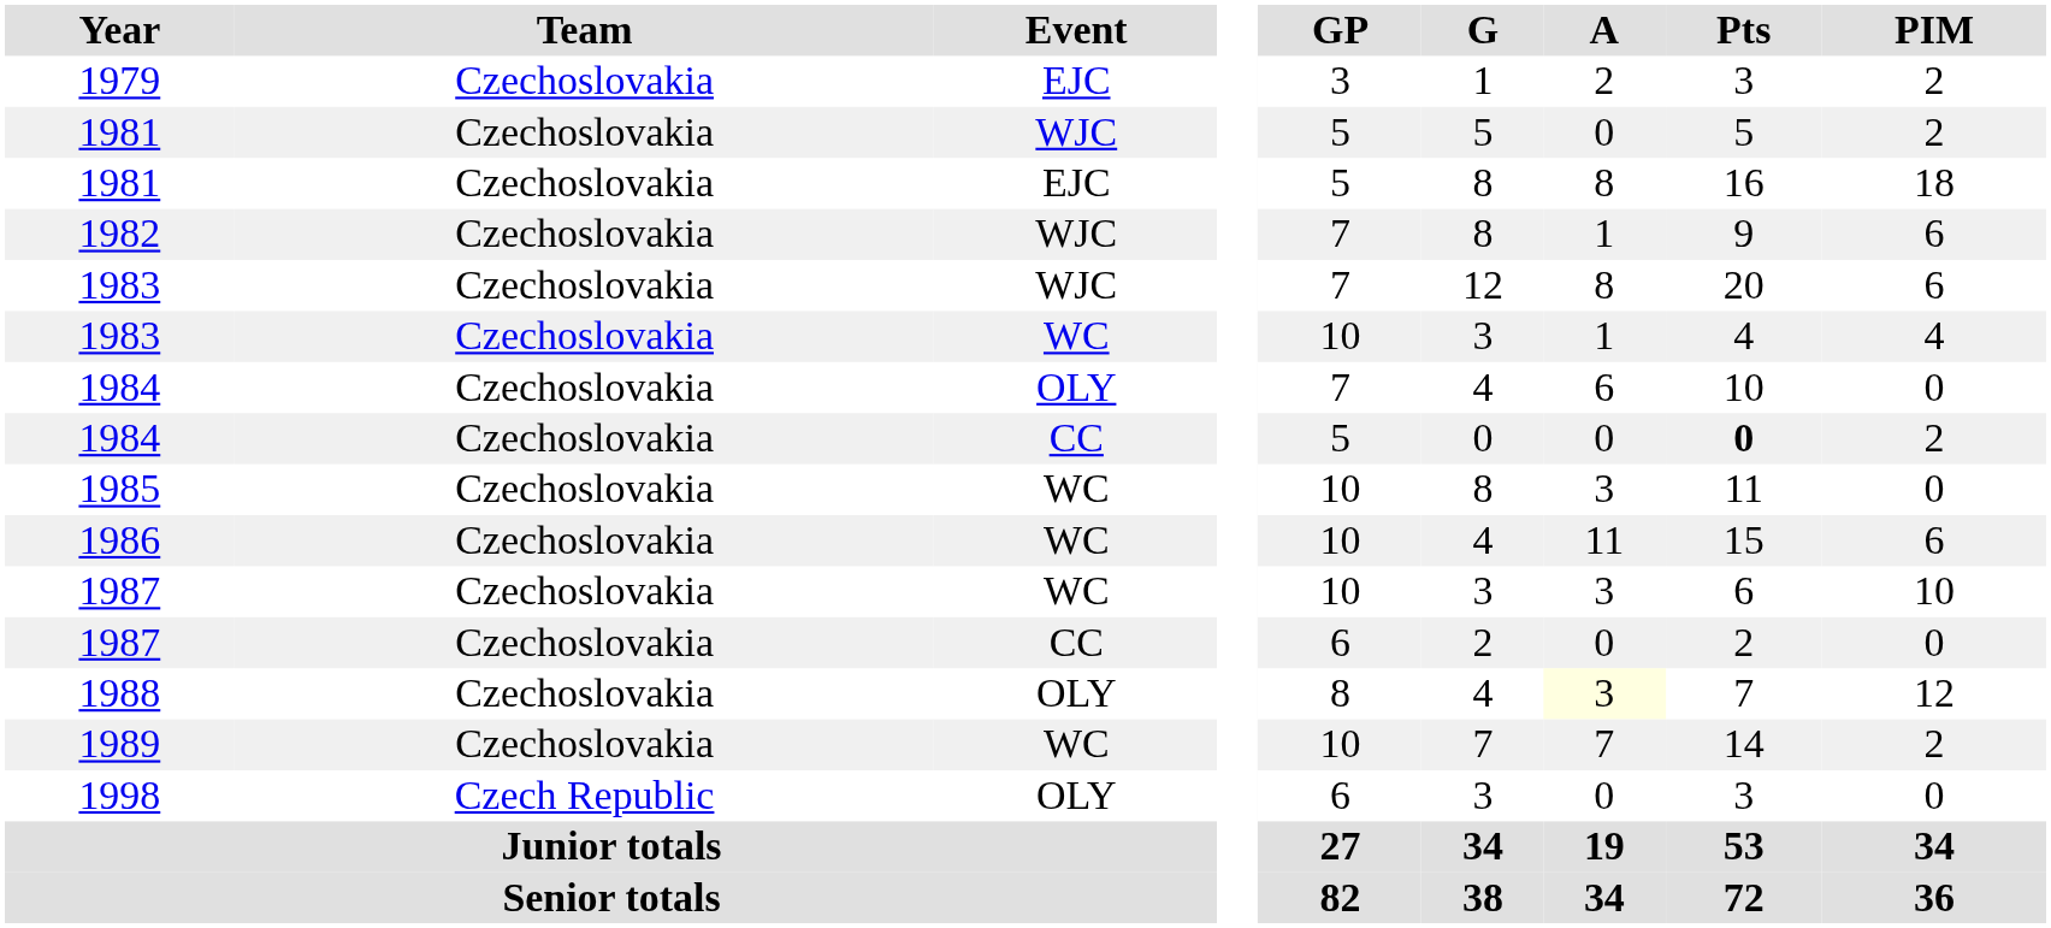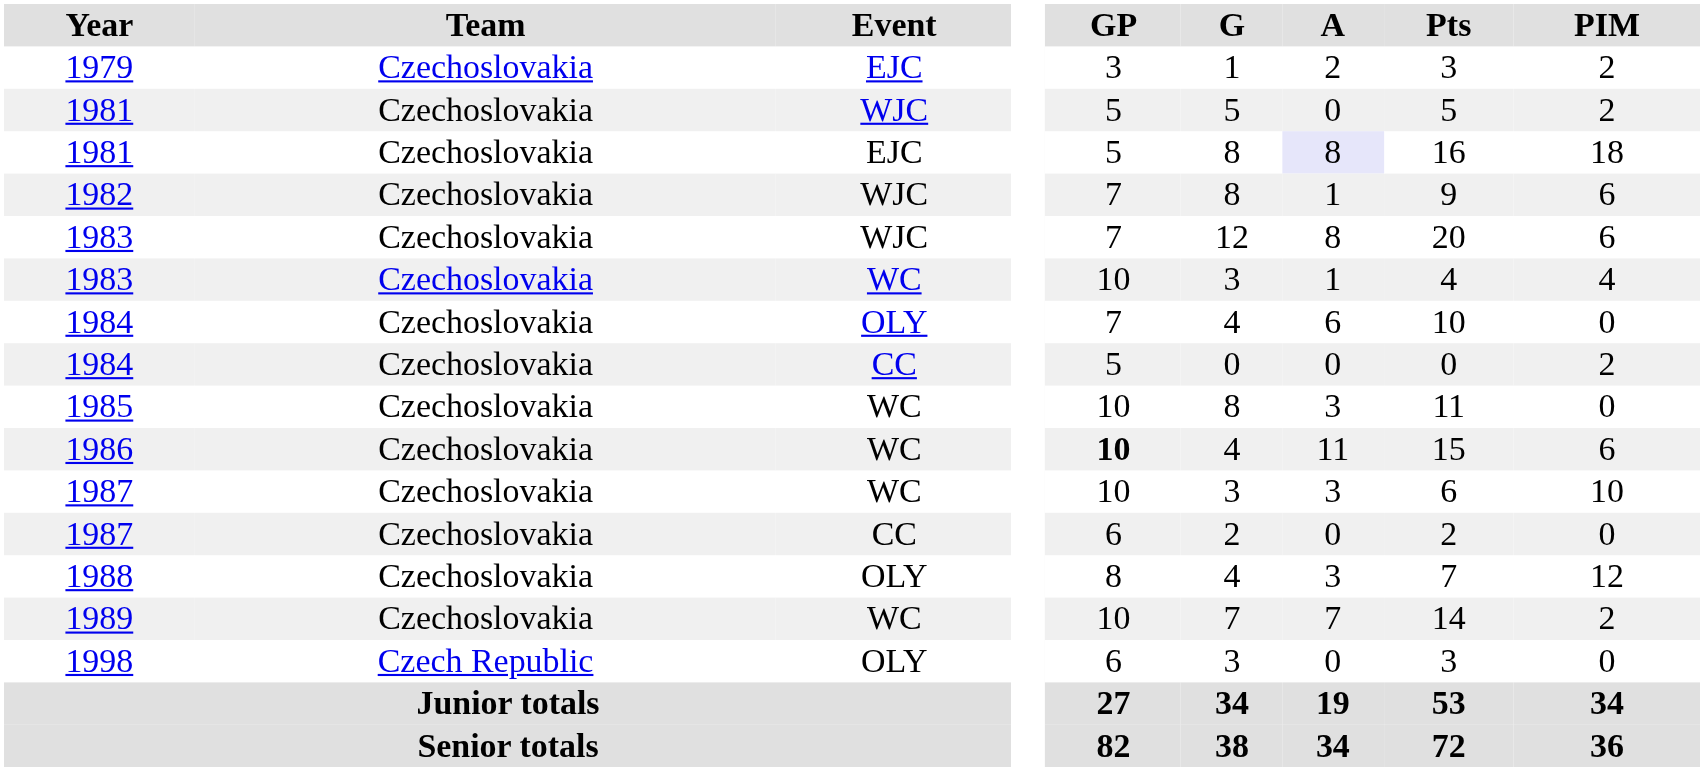1981 / EJC | A: no background -> lavender background
1984 / CC | Pts: bold -> normal
1986 | GP: normal -> bold
1988 | A: lightyellow background -> no background
